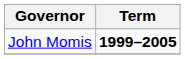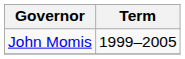John Momis | Term: bold -> normal
